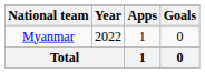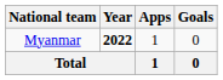Myanmar | Year: normal -> bold
